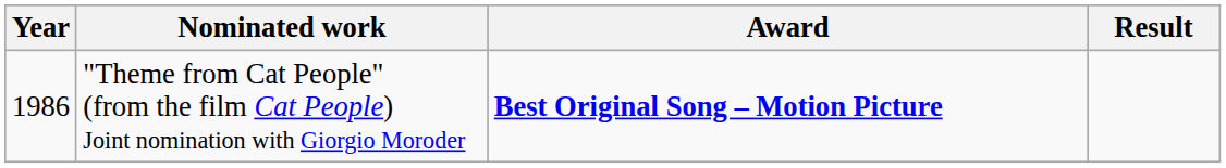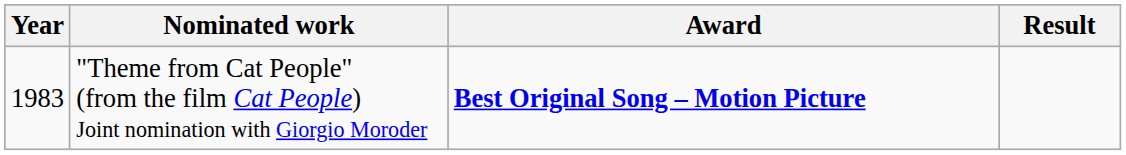row 2 | Year: 1986 -> 1983
